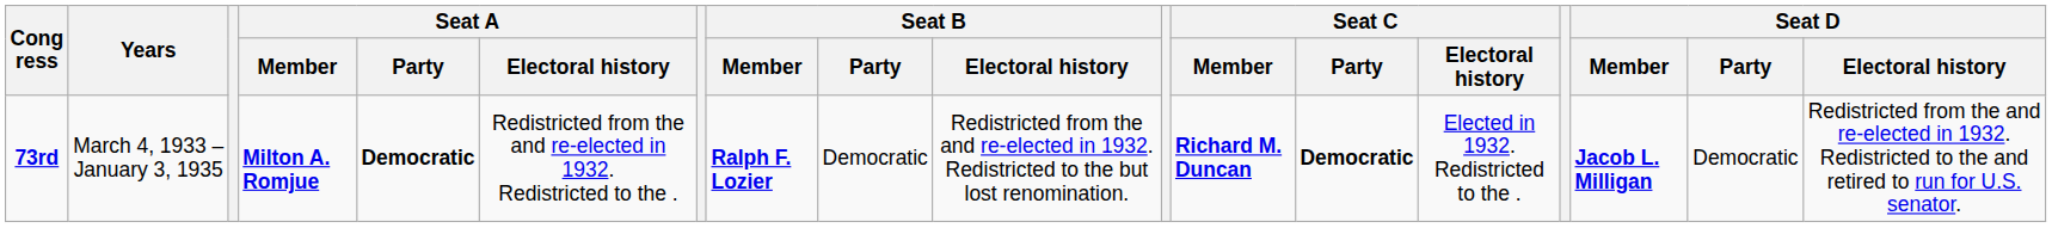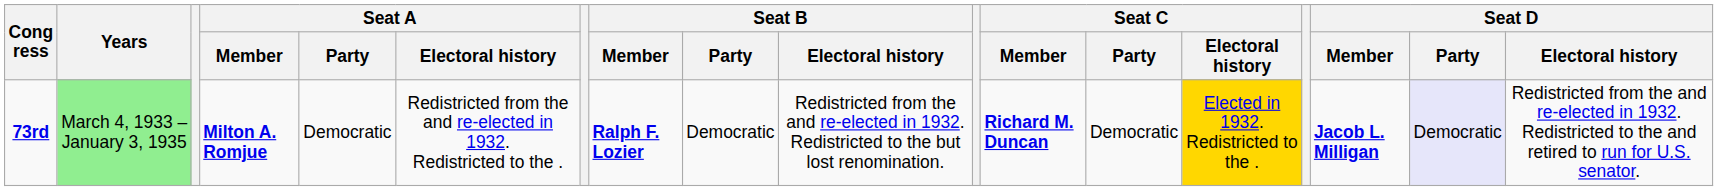73rd | Years: no background -> lightgreen background
73rd | Seat A / Party: bold -> normal
73rd | Seat C / Party: bold -> normal
73rd | Seat C / Electoral history: no background -> gold background
73rd | Seat D / Party: no background -> lavender background
